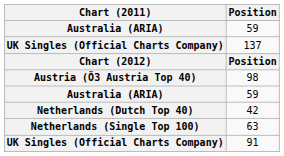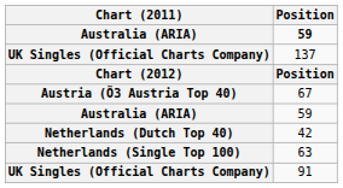row 2 | Position: normal -> bold
row 5 | Position: 98 -> 67
